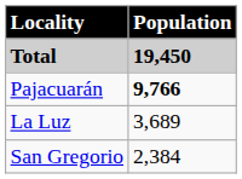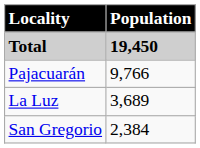Pajacuarán | Population: bold -> normal
